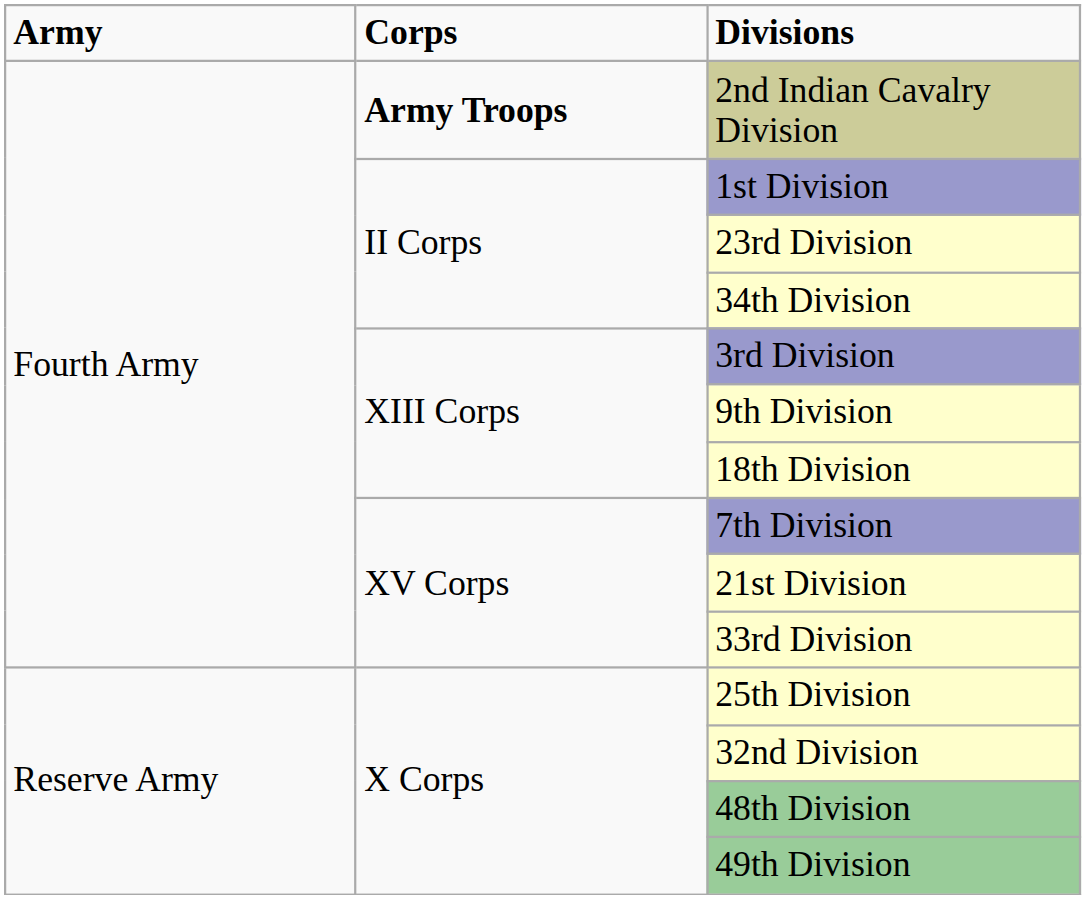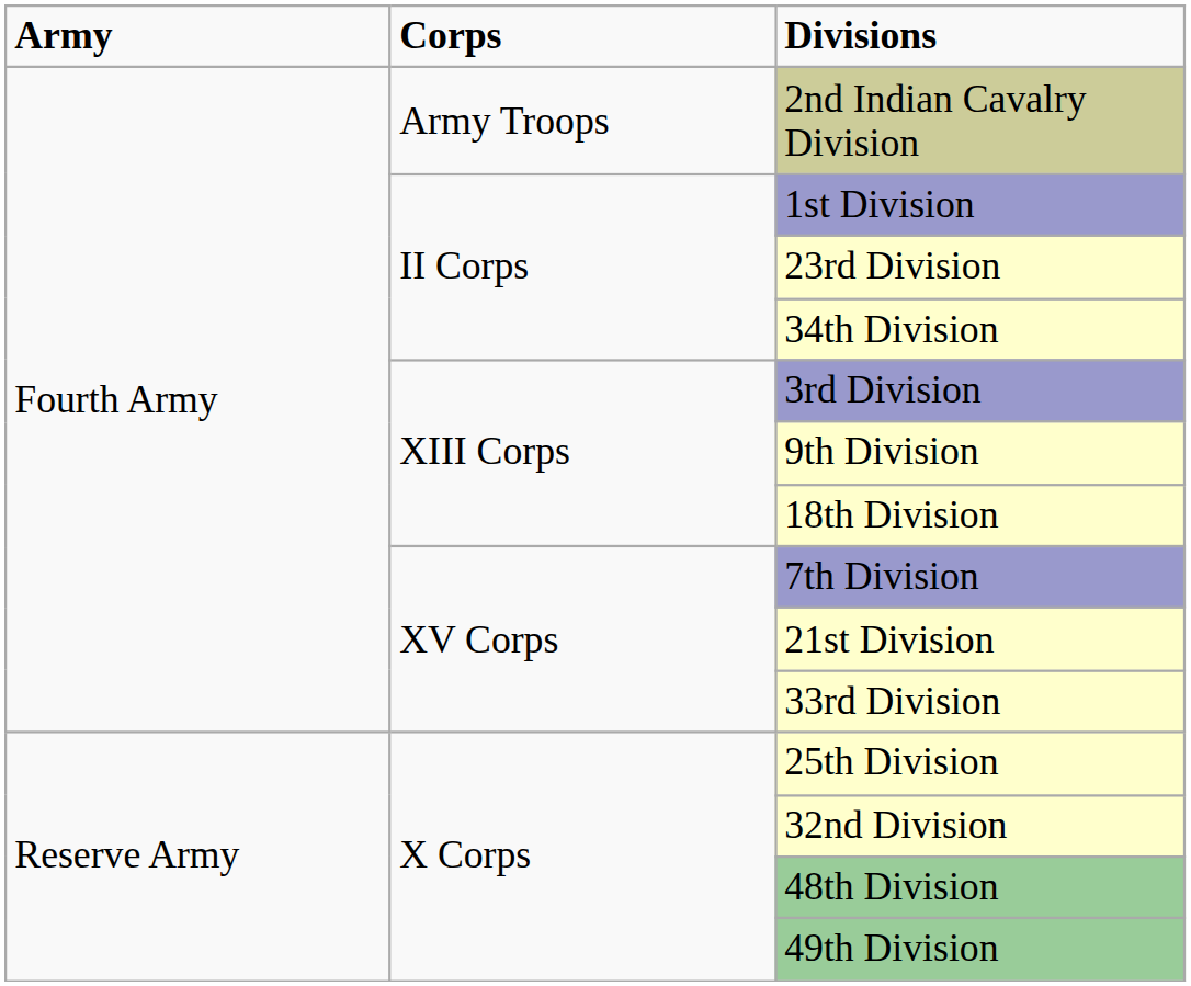2nd Indian Cavalry Division | Corps: bold -> normal
